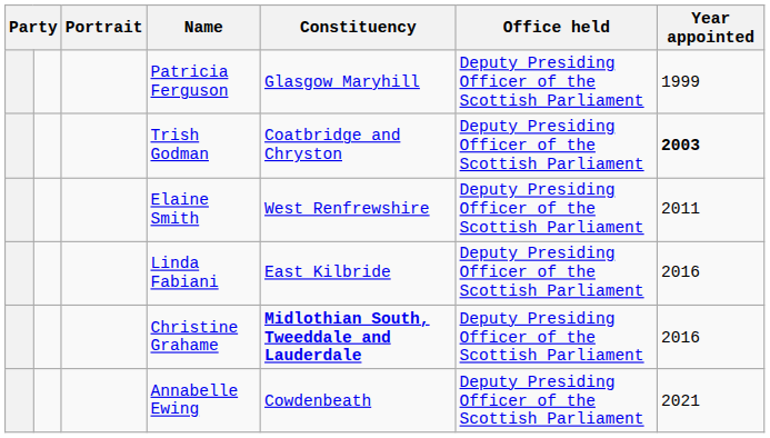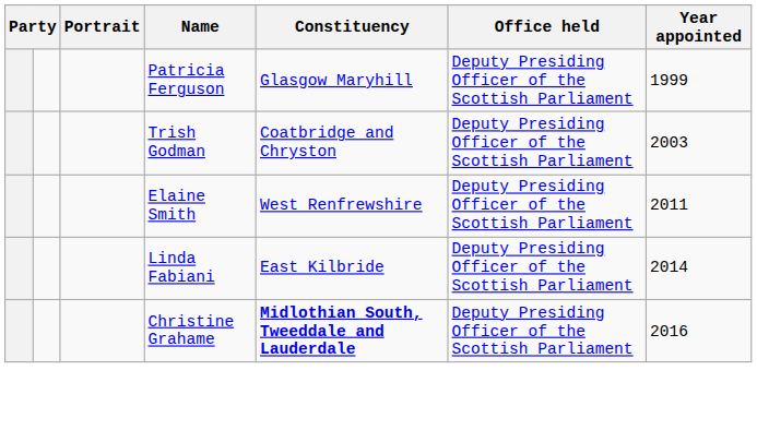Trish Godman | Year appointed: bold -> normal
Linda Fabiani | Year appointed: 2016 -> 2014
- row: Annabelle Ewing | Cowdenbeath | Deputy Presiding Officer of the Scottish Parliament | 2021
